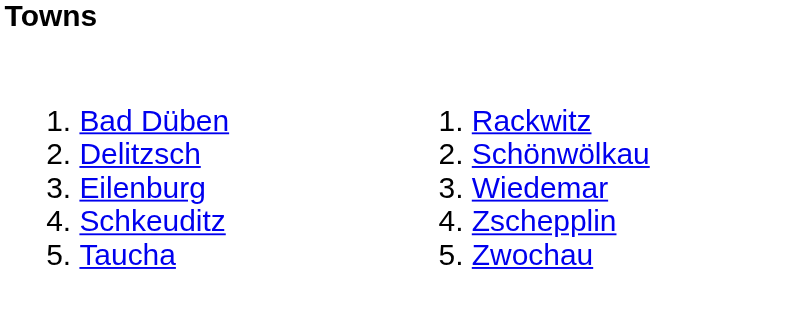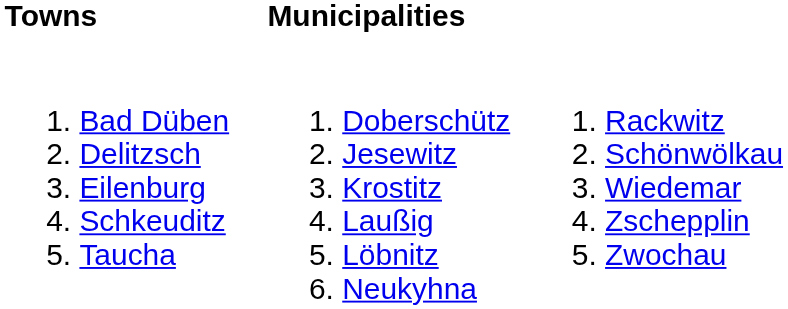+ column: Municipalities | Doberschütz Jesewitz Krostitz Laußig Löbnitz Neukyhna
